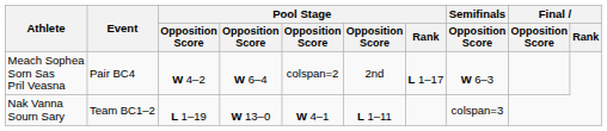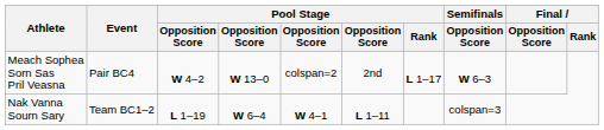Meach Sophea Sorn Sas Pril Veasna | column 4: W 6–4 -> W 13–0
Nak Vanna Sourn Sary | column 4: W 13–0 -> W 6–4
